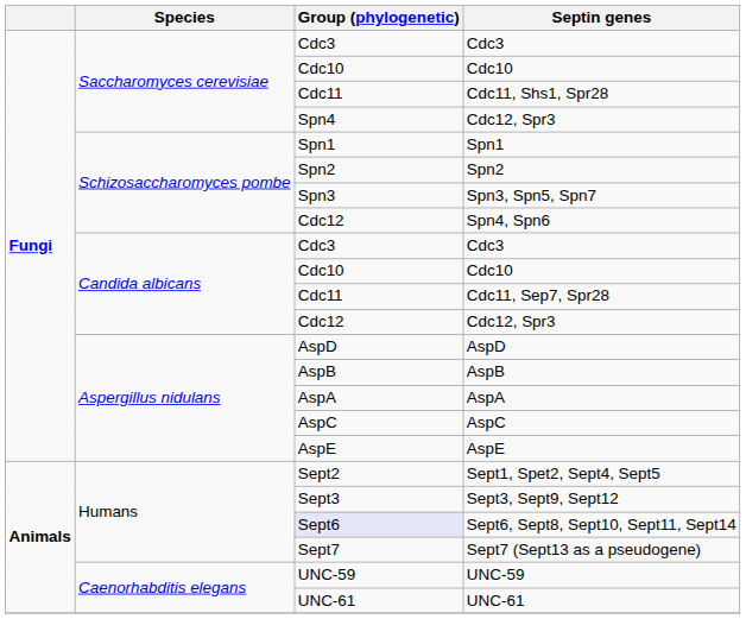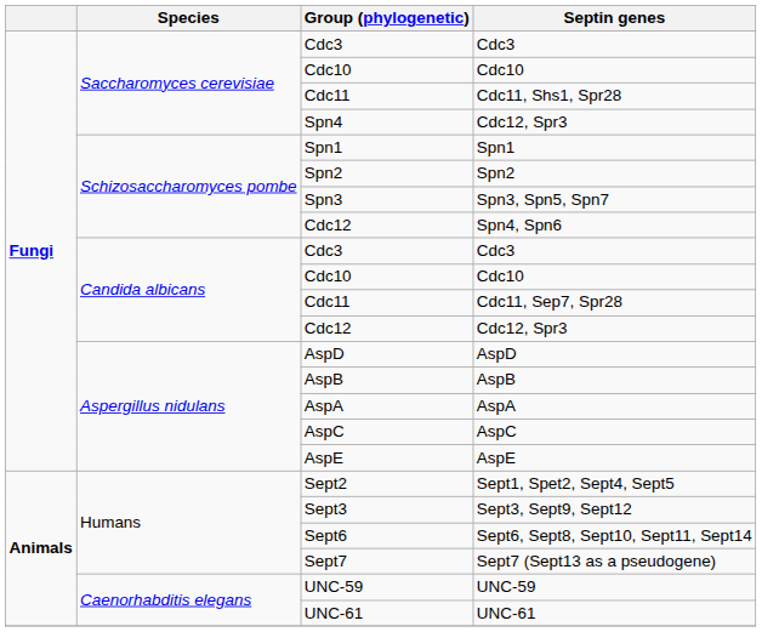Sept6, Sept8, Sept10, Sept11, Sept14 | Group (phylogenetic): lavender background -> no background
